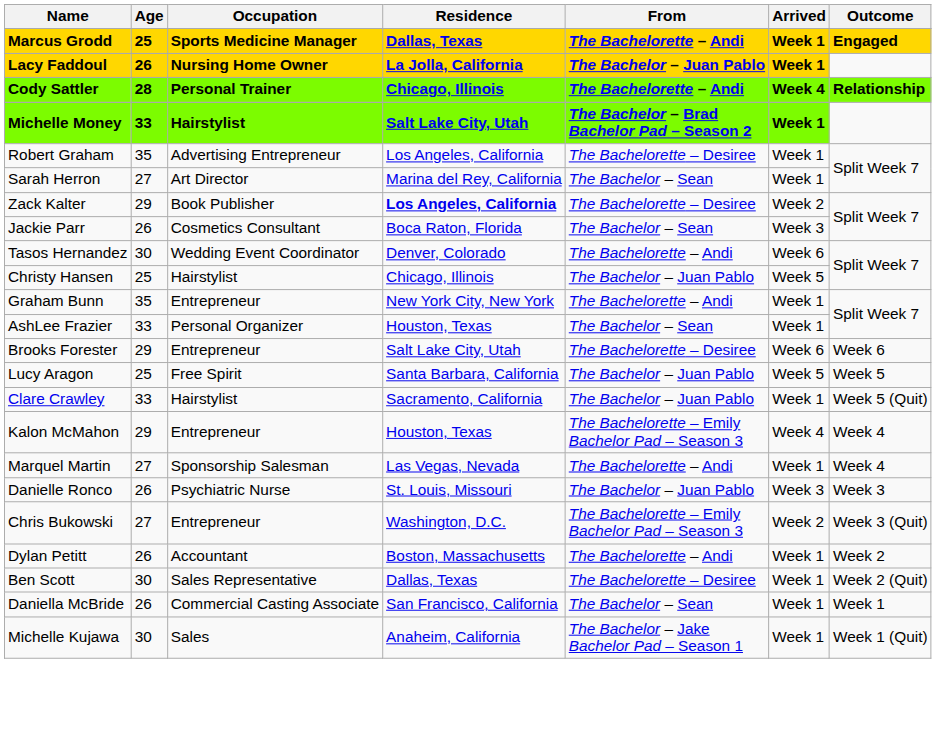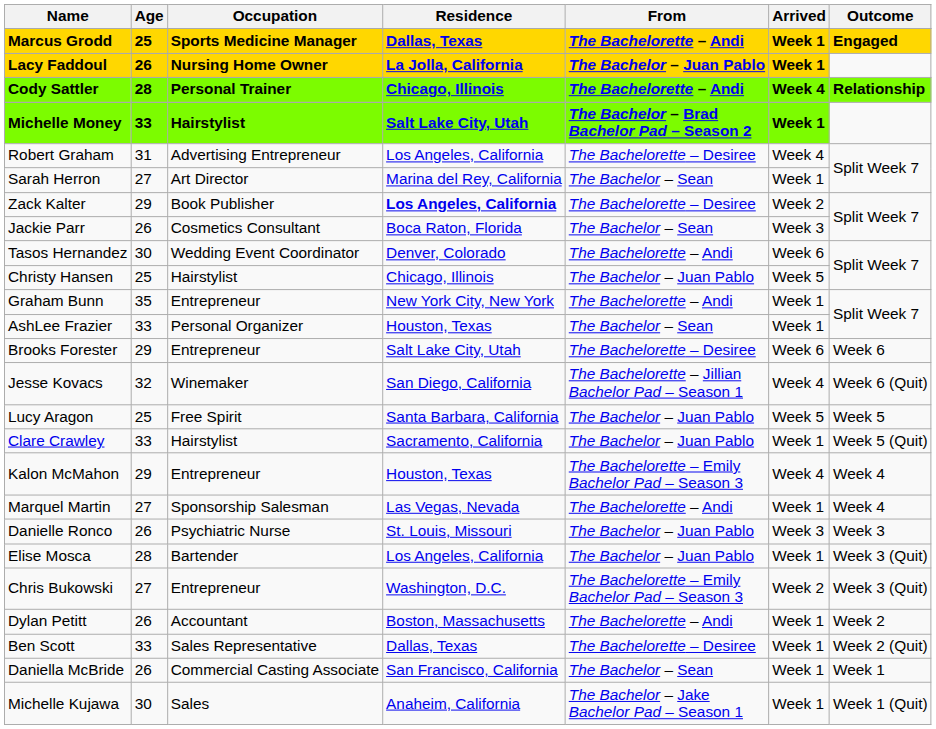Robert Graham | Age: 35 -> 31
Robert Graham | Arrived: Week 1 -> Week 4
+ row: Jesse Kovacs | 32 | Winemaker | San Diego, California | The Bachelorette – Jillian Bachelor Pad – Season 1 | Week 4 | Week 6 (Quit)
+ row: Elise Mosca | 28 | Bartender | Los Angeles, California | The Bachelor – Juan Pablo | Week 1 | Week 3 (Quit)
Ben Scott | Age: 30 -> 33
